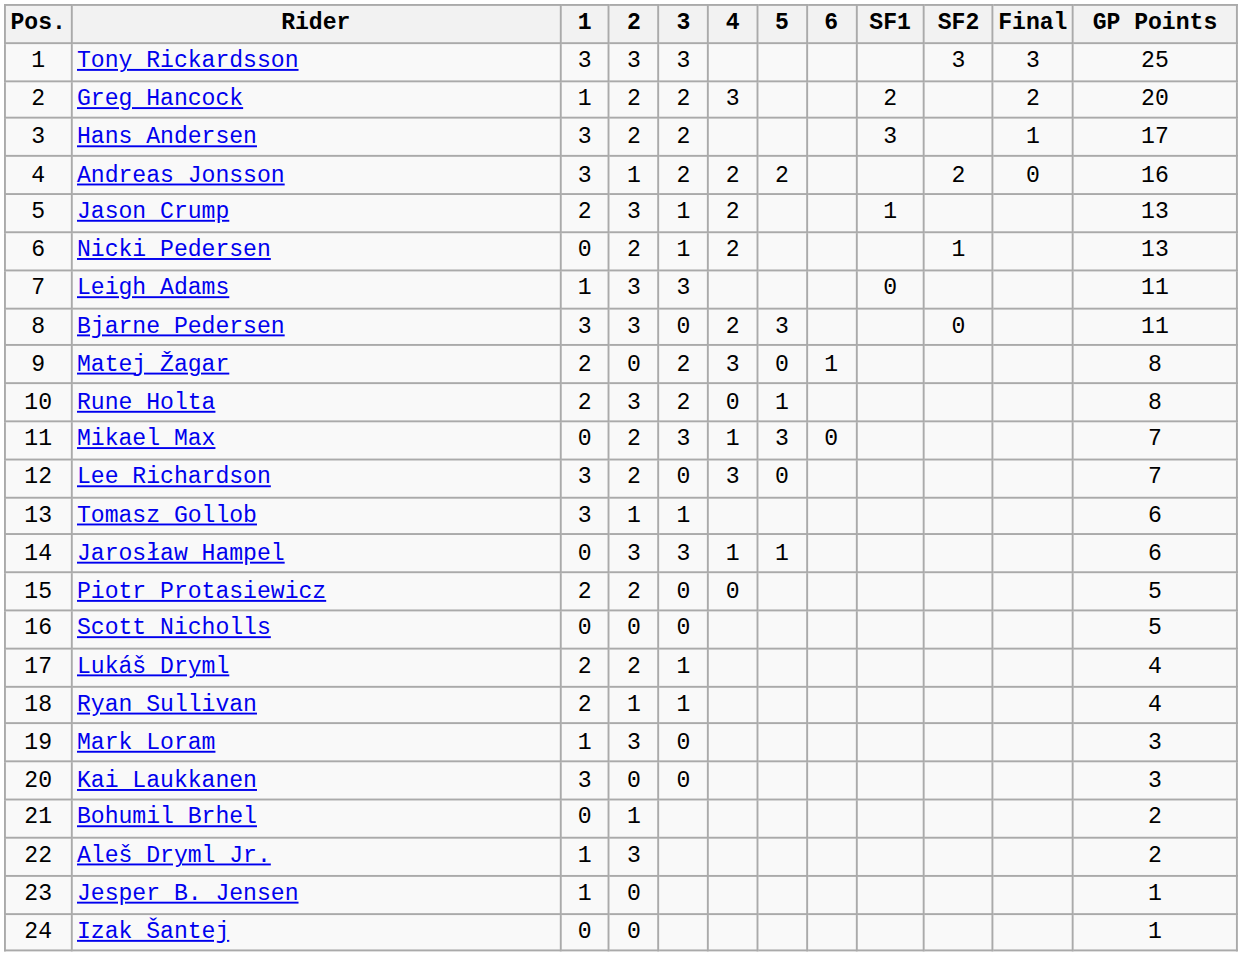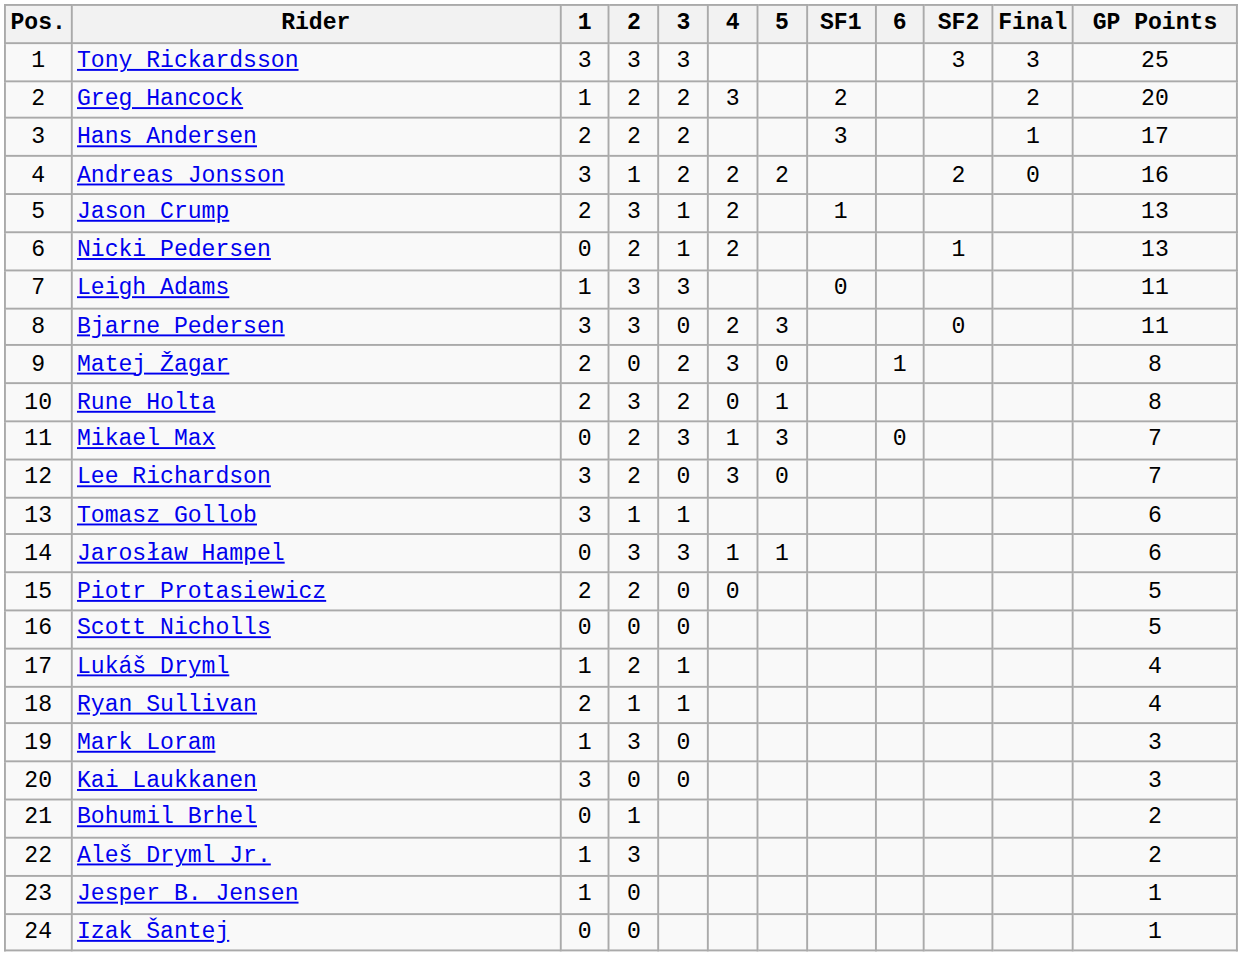columns swapped: 6 <-> SF1
Hans Andersen | 1: 3 -> 2
Lukáš Dryml | 1: 2 -> 1
